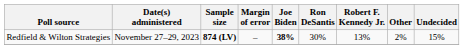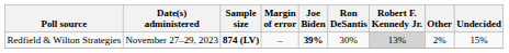Redfield & Wilton Strategies | Joe Biden: 38% -> 39%
Redfield & Wilton Strategies | Robert F. Kennedy Jr.: no background -> lightgrey background
